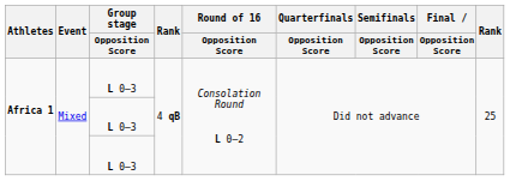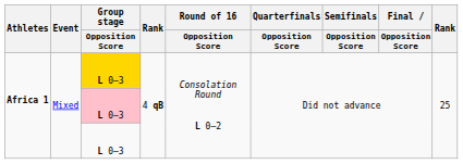row 3 | Group stage / Opposition Score: no background -> gold background
row 4 | Group stage / Opposition Score: no background -> pink background
